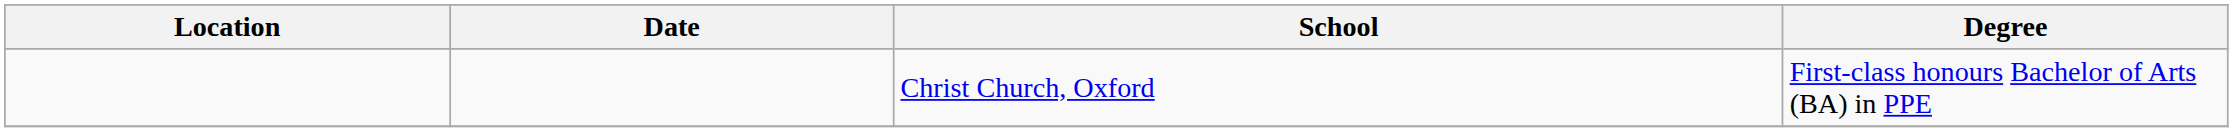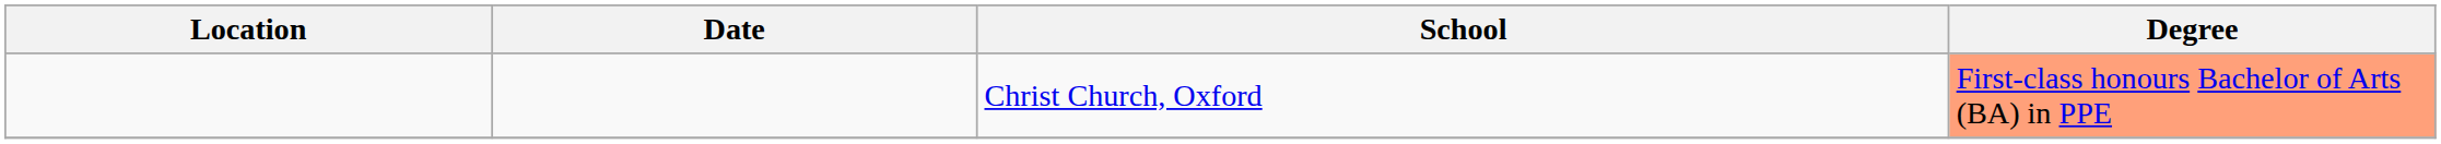Christ Church, Oxford | Degree: no background -> lightsalmon background
